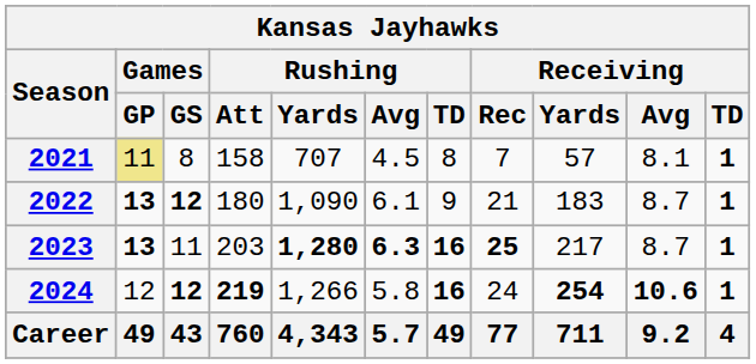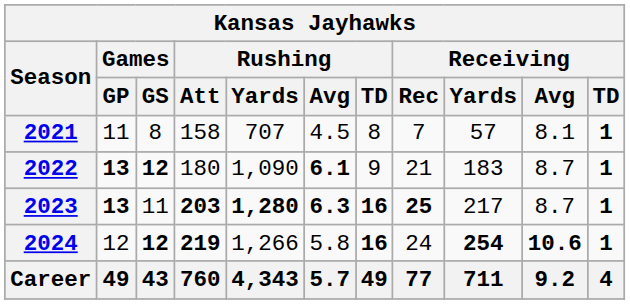2021 | Games / GP: khaki background -> no background
2022 | Rushing / Avg: normal -> bold
2023 | Rushing / Att: normal -> bold
